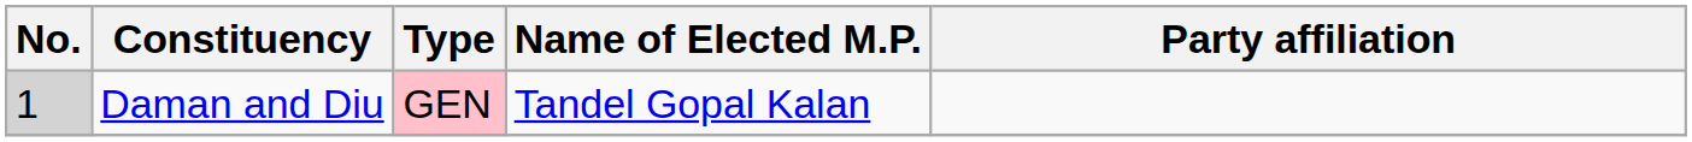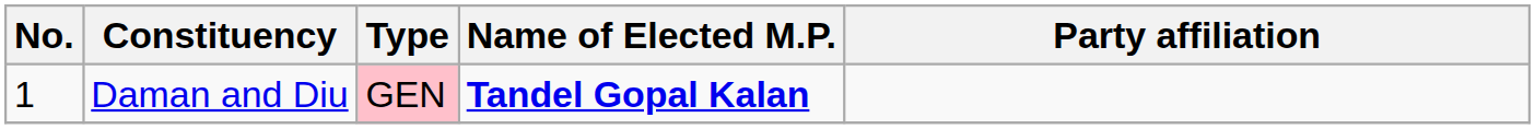Daman and Diu | No.: lightgrey background -> no background
Daman and Diu | Name of Elected M.P.: normal -> bold
